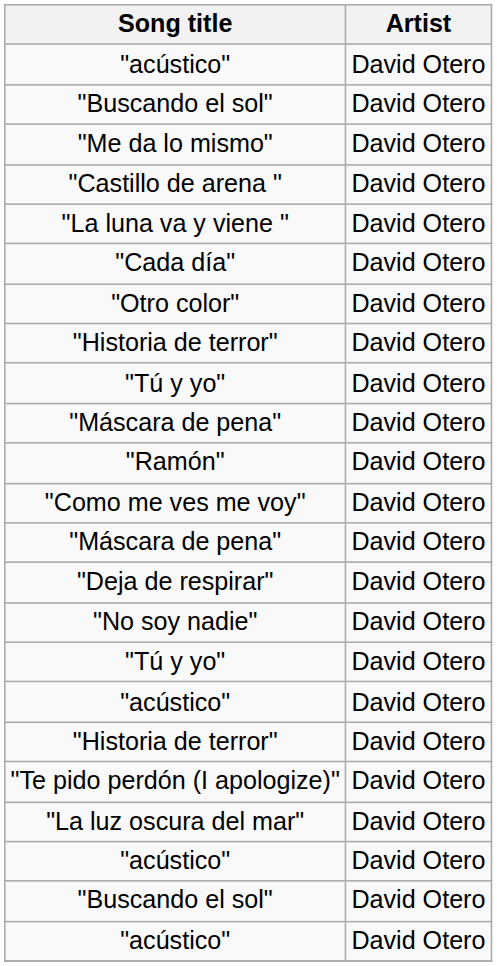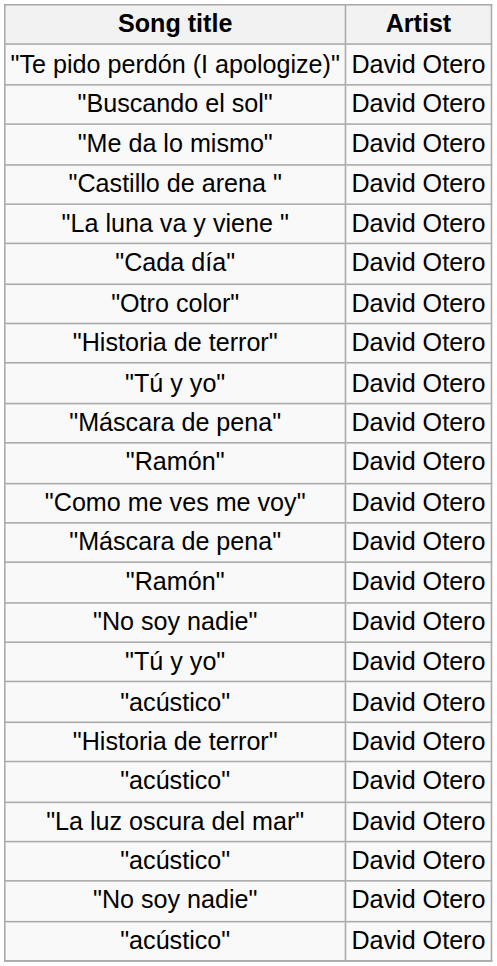row 2 | Song title: "acústico" -> "Te pido perdón (I apologize)"
row 15 | Song title: "Deja de respirar" -> "Ramón"
row 20 | Song title: "Te pido perdón (I apologize)" -> "acústico"
row 23 | Song title: "Buscando el sol" -> "No soy nadie"
